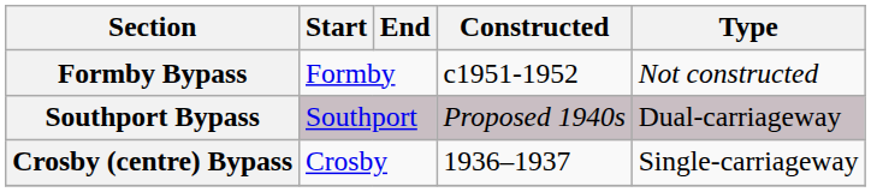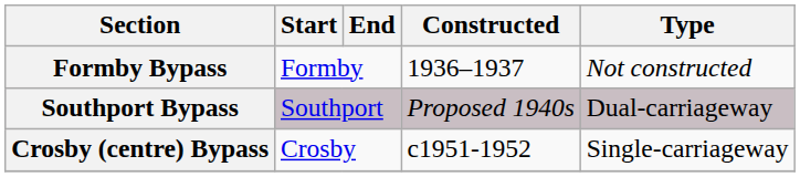Formby Bypass | Constructed: c1951-1952 -> 1936–1937
Crosby (centre) Bypass | Constructed: 1936–1937 -> c1951-1952
